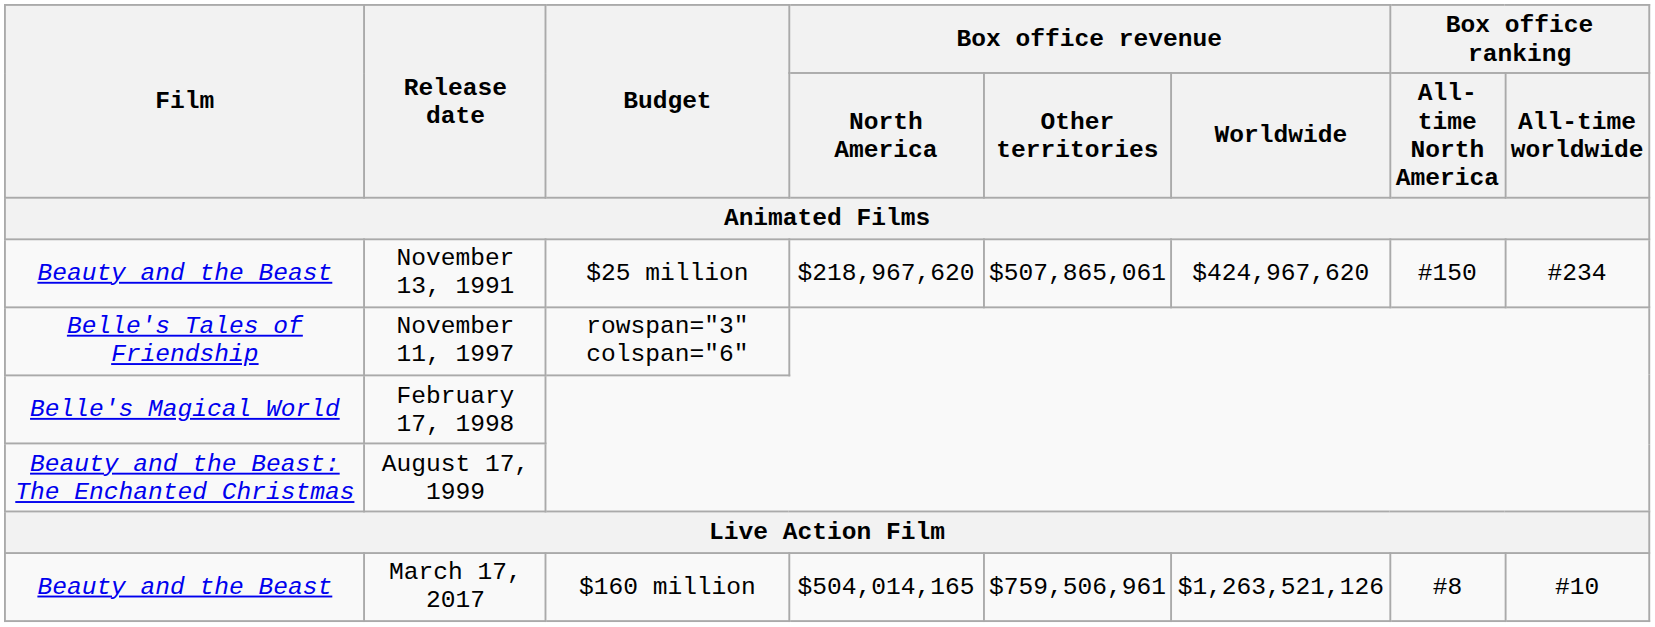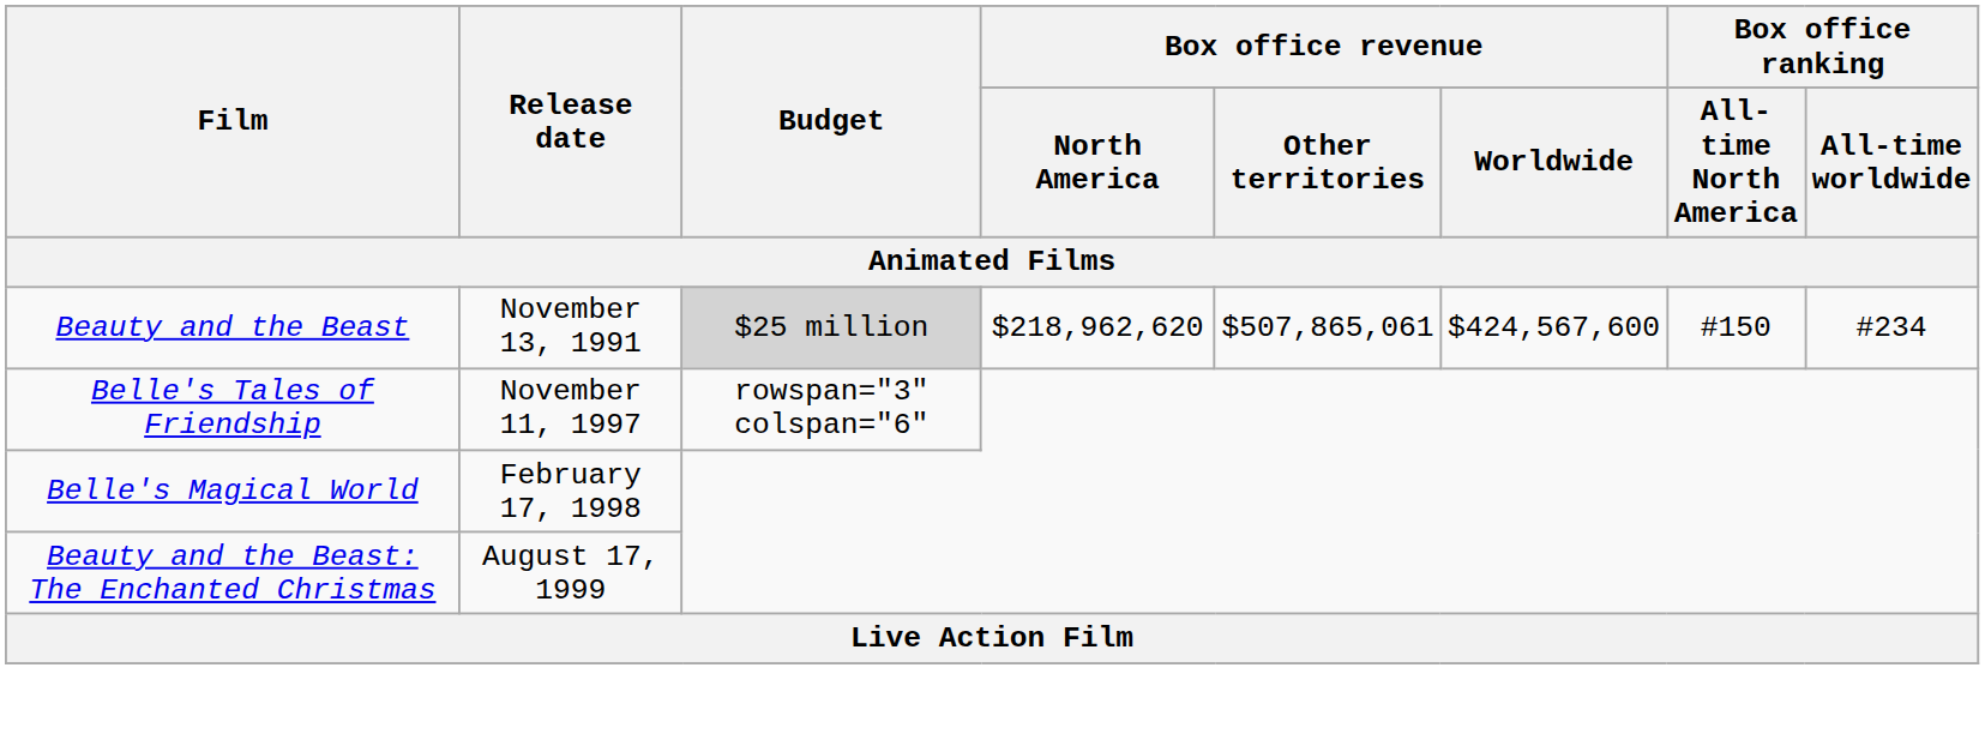November 13, 1991 | Budget: no background -> lightgrey background
November 13, 1991 | Box office revenue / North America: $218,967,620 -> $218,962,620
November 13, 1991 | Box office revenue / Worldwide: $424,967,620 -> $424,567,600
- row: Beauty and the Beast | March 17, 2017 | $160 million | $504,014,165 | $759,506,961 | $1,263,521,126 | #8 | #10
